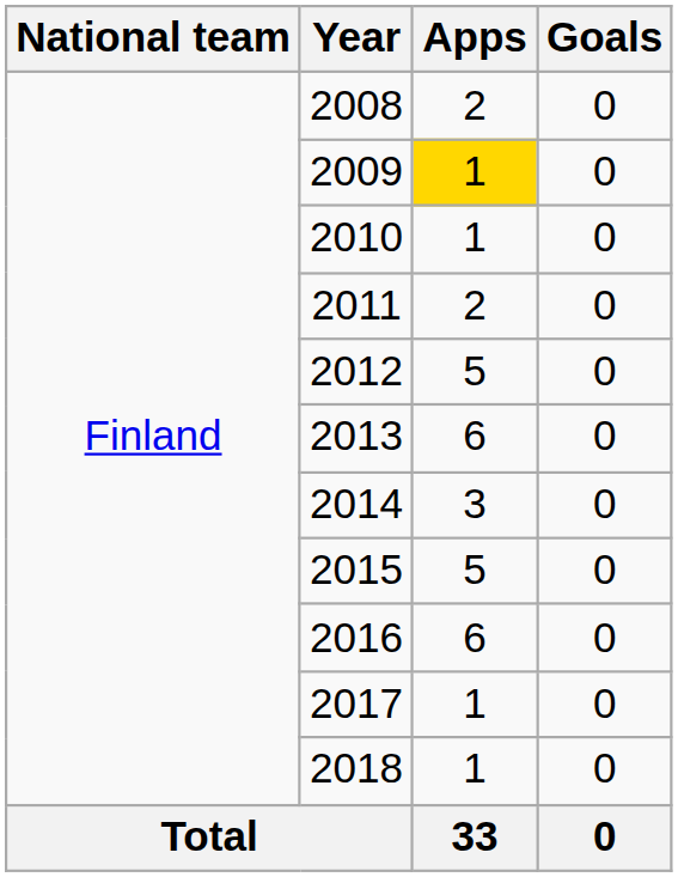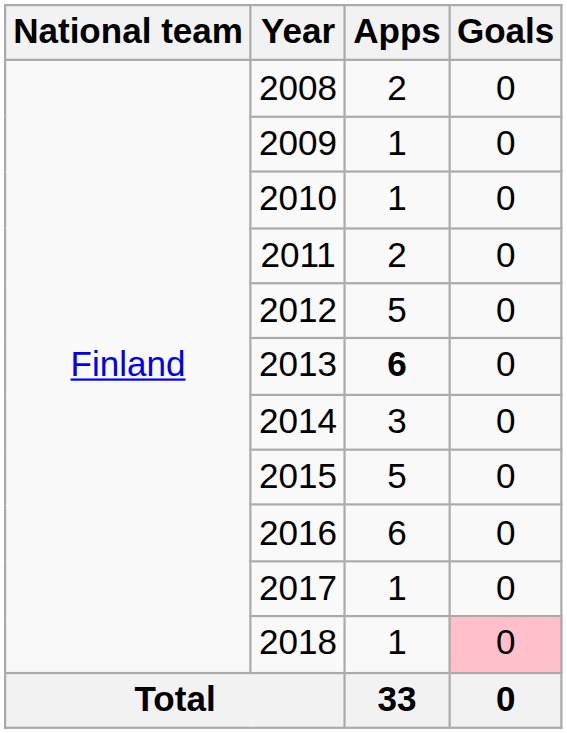2009 | Apps: gold background -> no background
2013 | Apps: normal -> bold
2018 | Goals: no background -> pink background
